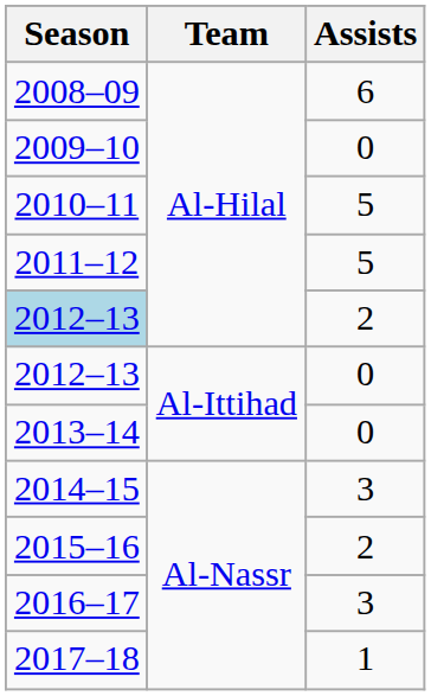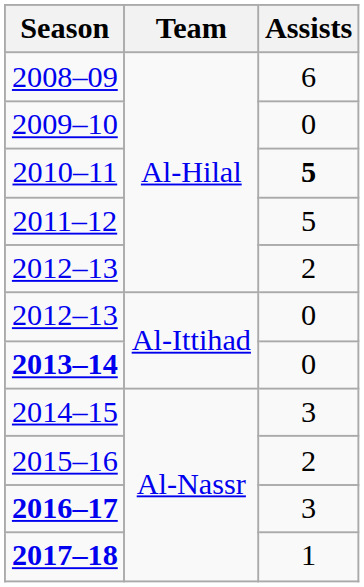2010–11 | Assists: normal -> bold
2012–13 / 2 | Season: lightblue background -> no background
2013–14 | Season: normal -> bold
2016–17 | Season: normal -> bold
2017–18 | Season: normal -> bold
